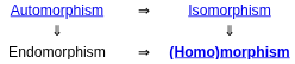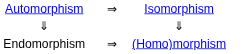Endomorphism | column 3: bold -> normal
